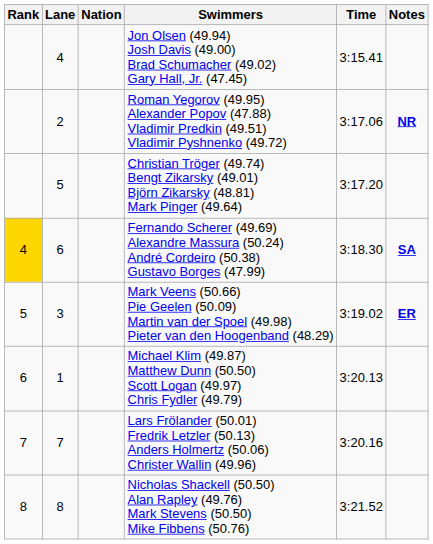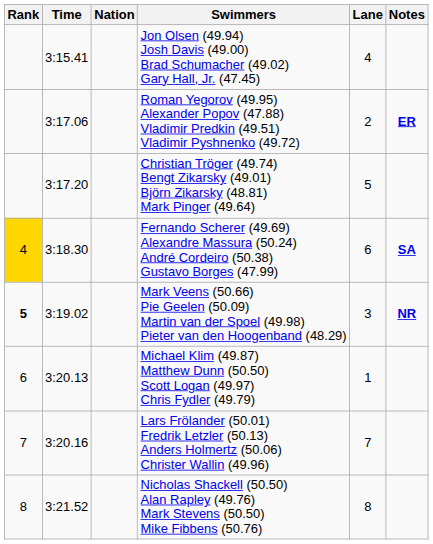columns swapped: Lane <-> Time
row 3 | Notes: NR -> ER
row 6 | Rank: normal -> bold
row 6 | Notes: ER -> NR
